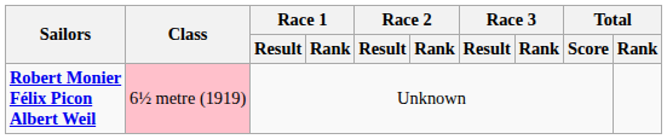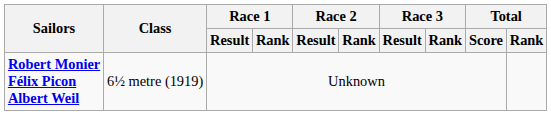Robert Monier Félix Picon Albert Weil | Class: pink background -> no background
